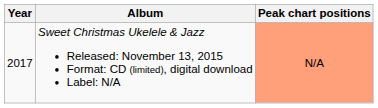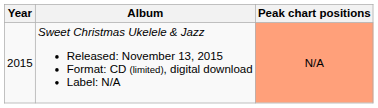row 2 | Year: 2017 -> 2015
